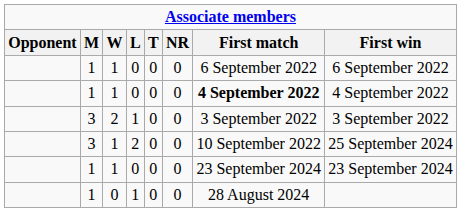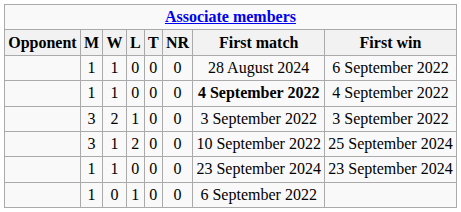row 3 | First match: 6 September 2022 -> 28 August 2024
row 8 | First match: 28 August 2024 -> 6 September 2022
